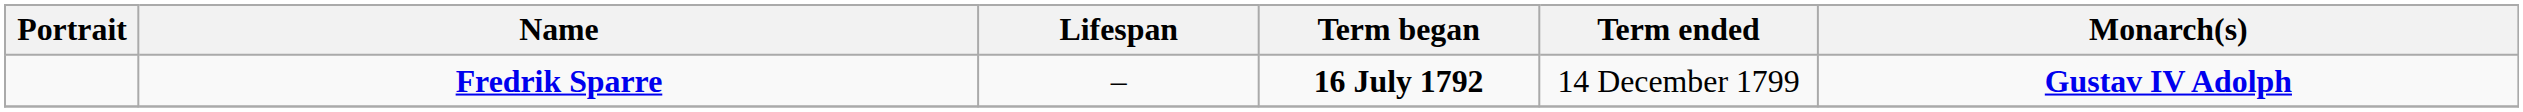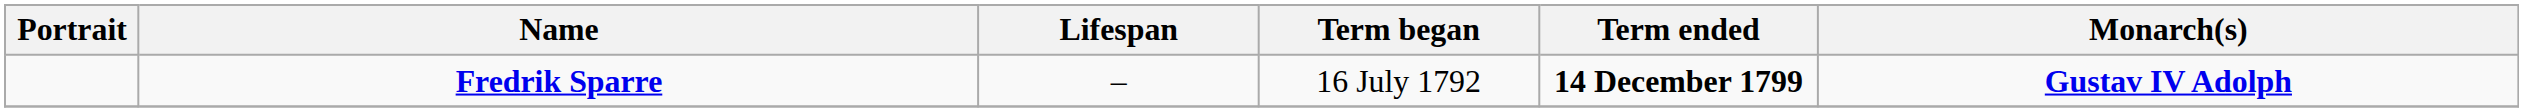Fredrik Sparre | Term began: bold -> normal
Fredrik Sparre | Term ended: normal -> bold
